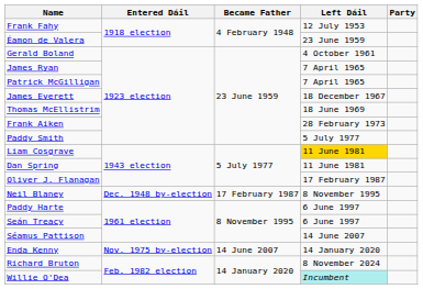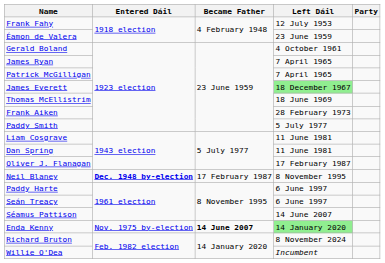James Everett | Left Dáil: no background -> lightgreen background
Liam Cosgrave | Left Dáil: gold background -> no background
Neil Blaney | Entered Dáil: normal -> bold
Enda Kenny | Became Father: normal -> bold
Enda Kenny | Left Dáil: no background -> lightgreen background
Willie O'Dea | Left Dáil: paleturquoise background -> no background
